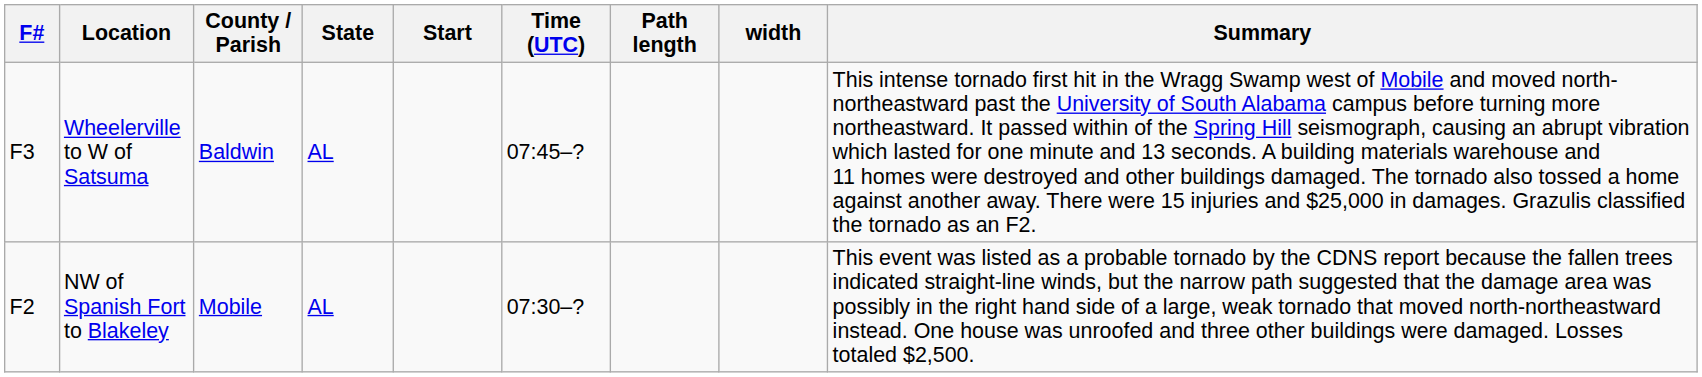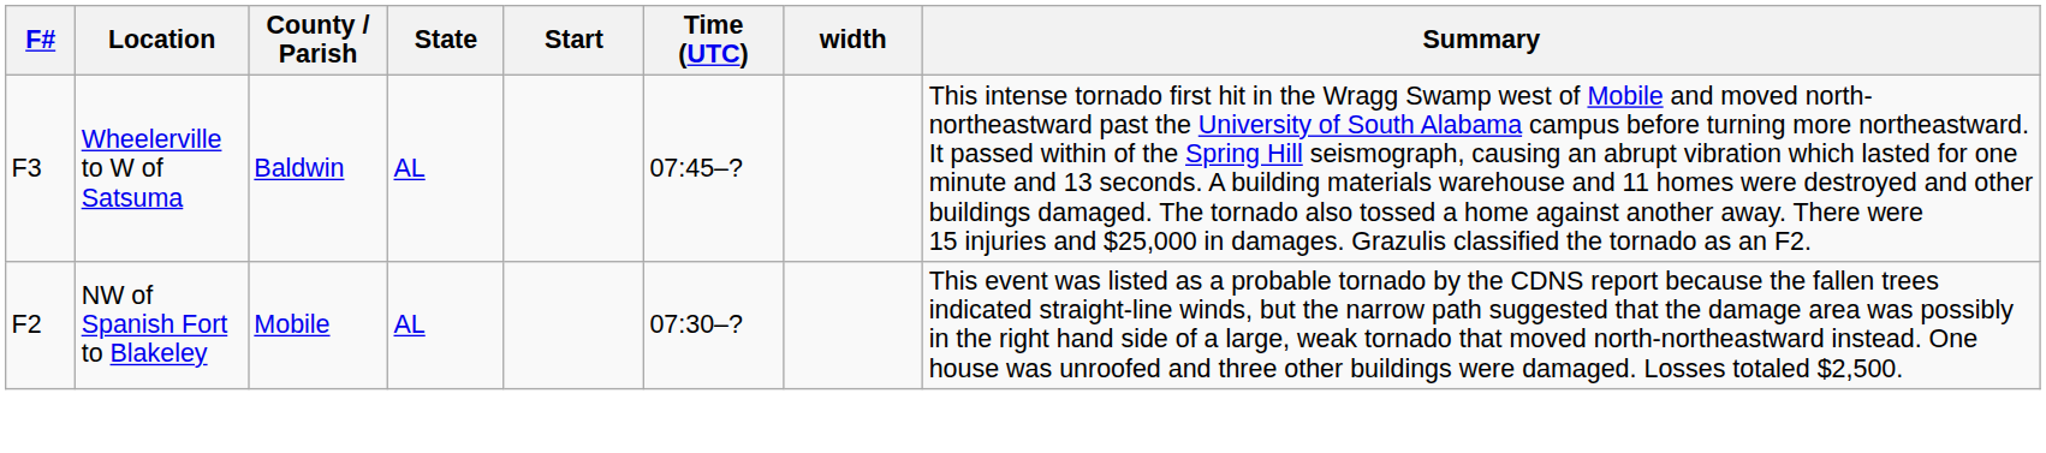- column: Path length
